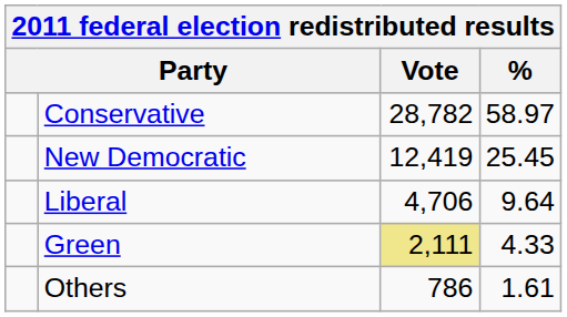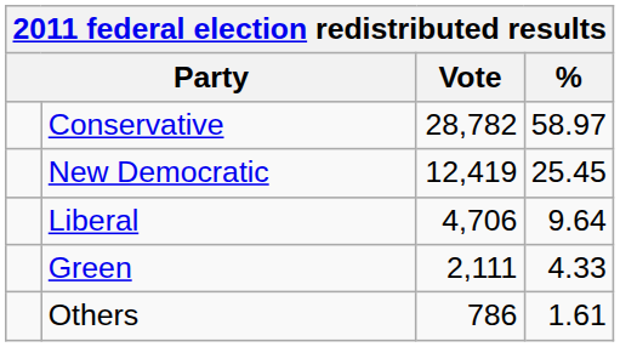Green | Vote: khaki background -> no background
